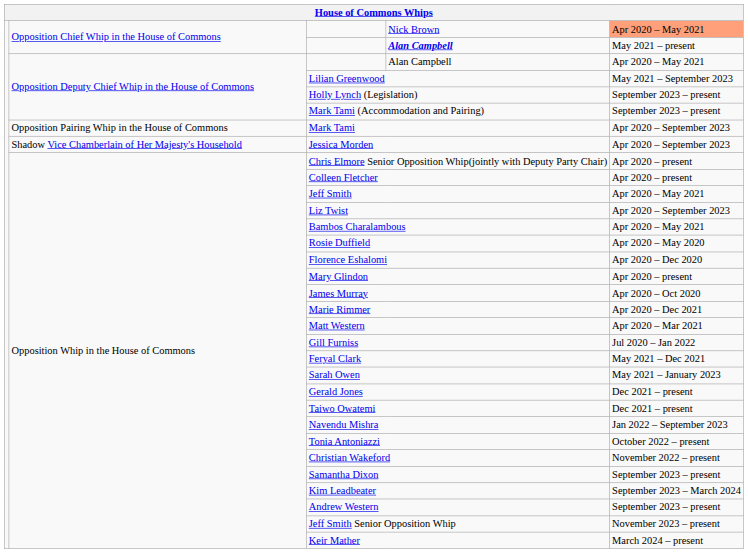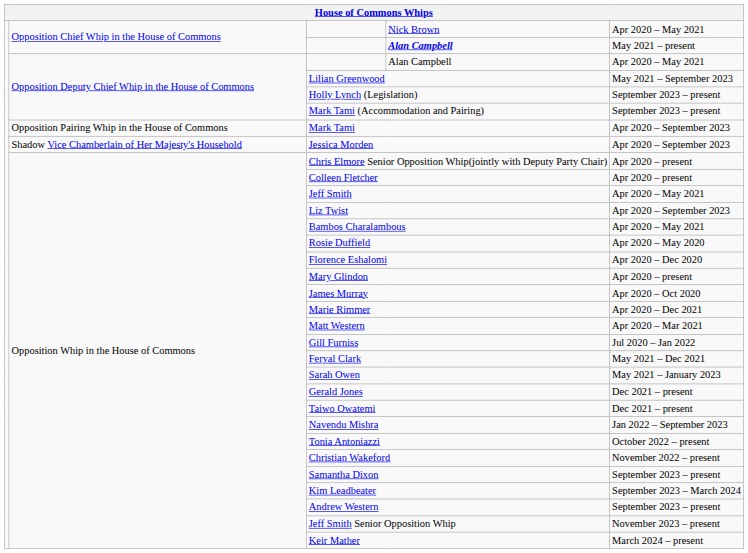Nick Brown | column 5: lightsalmon background -> no background
